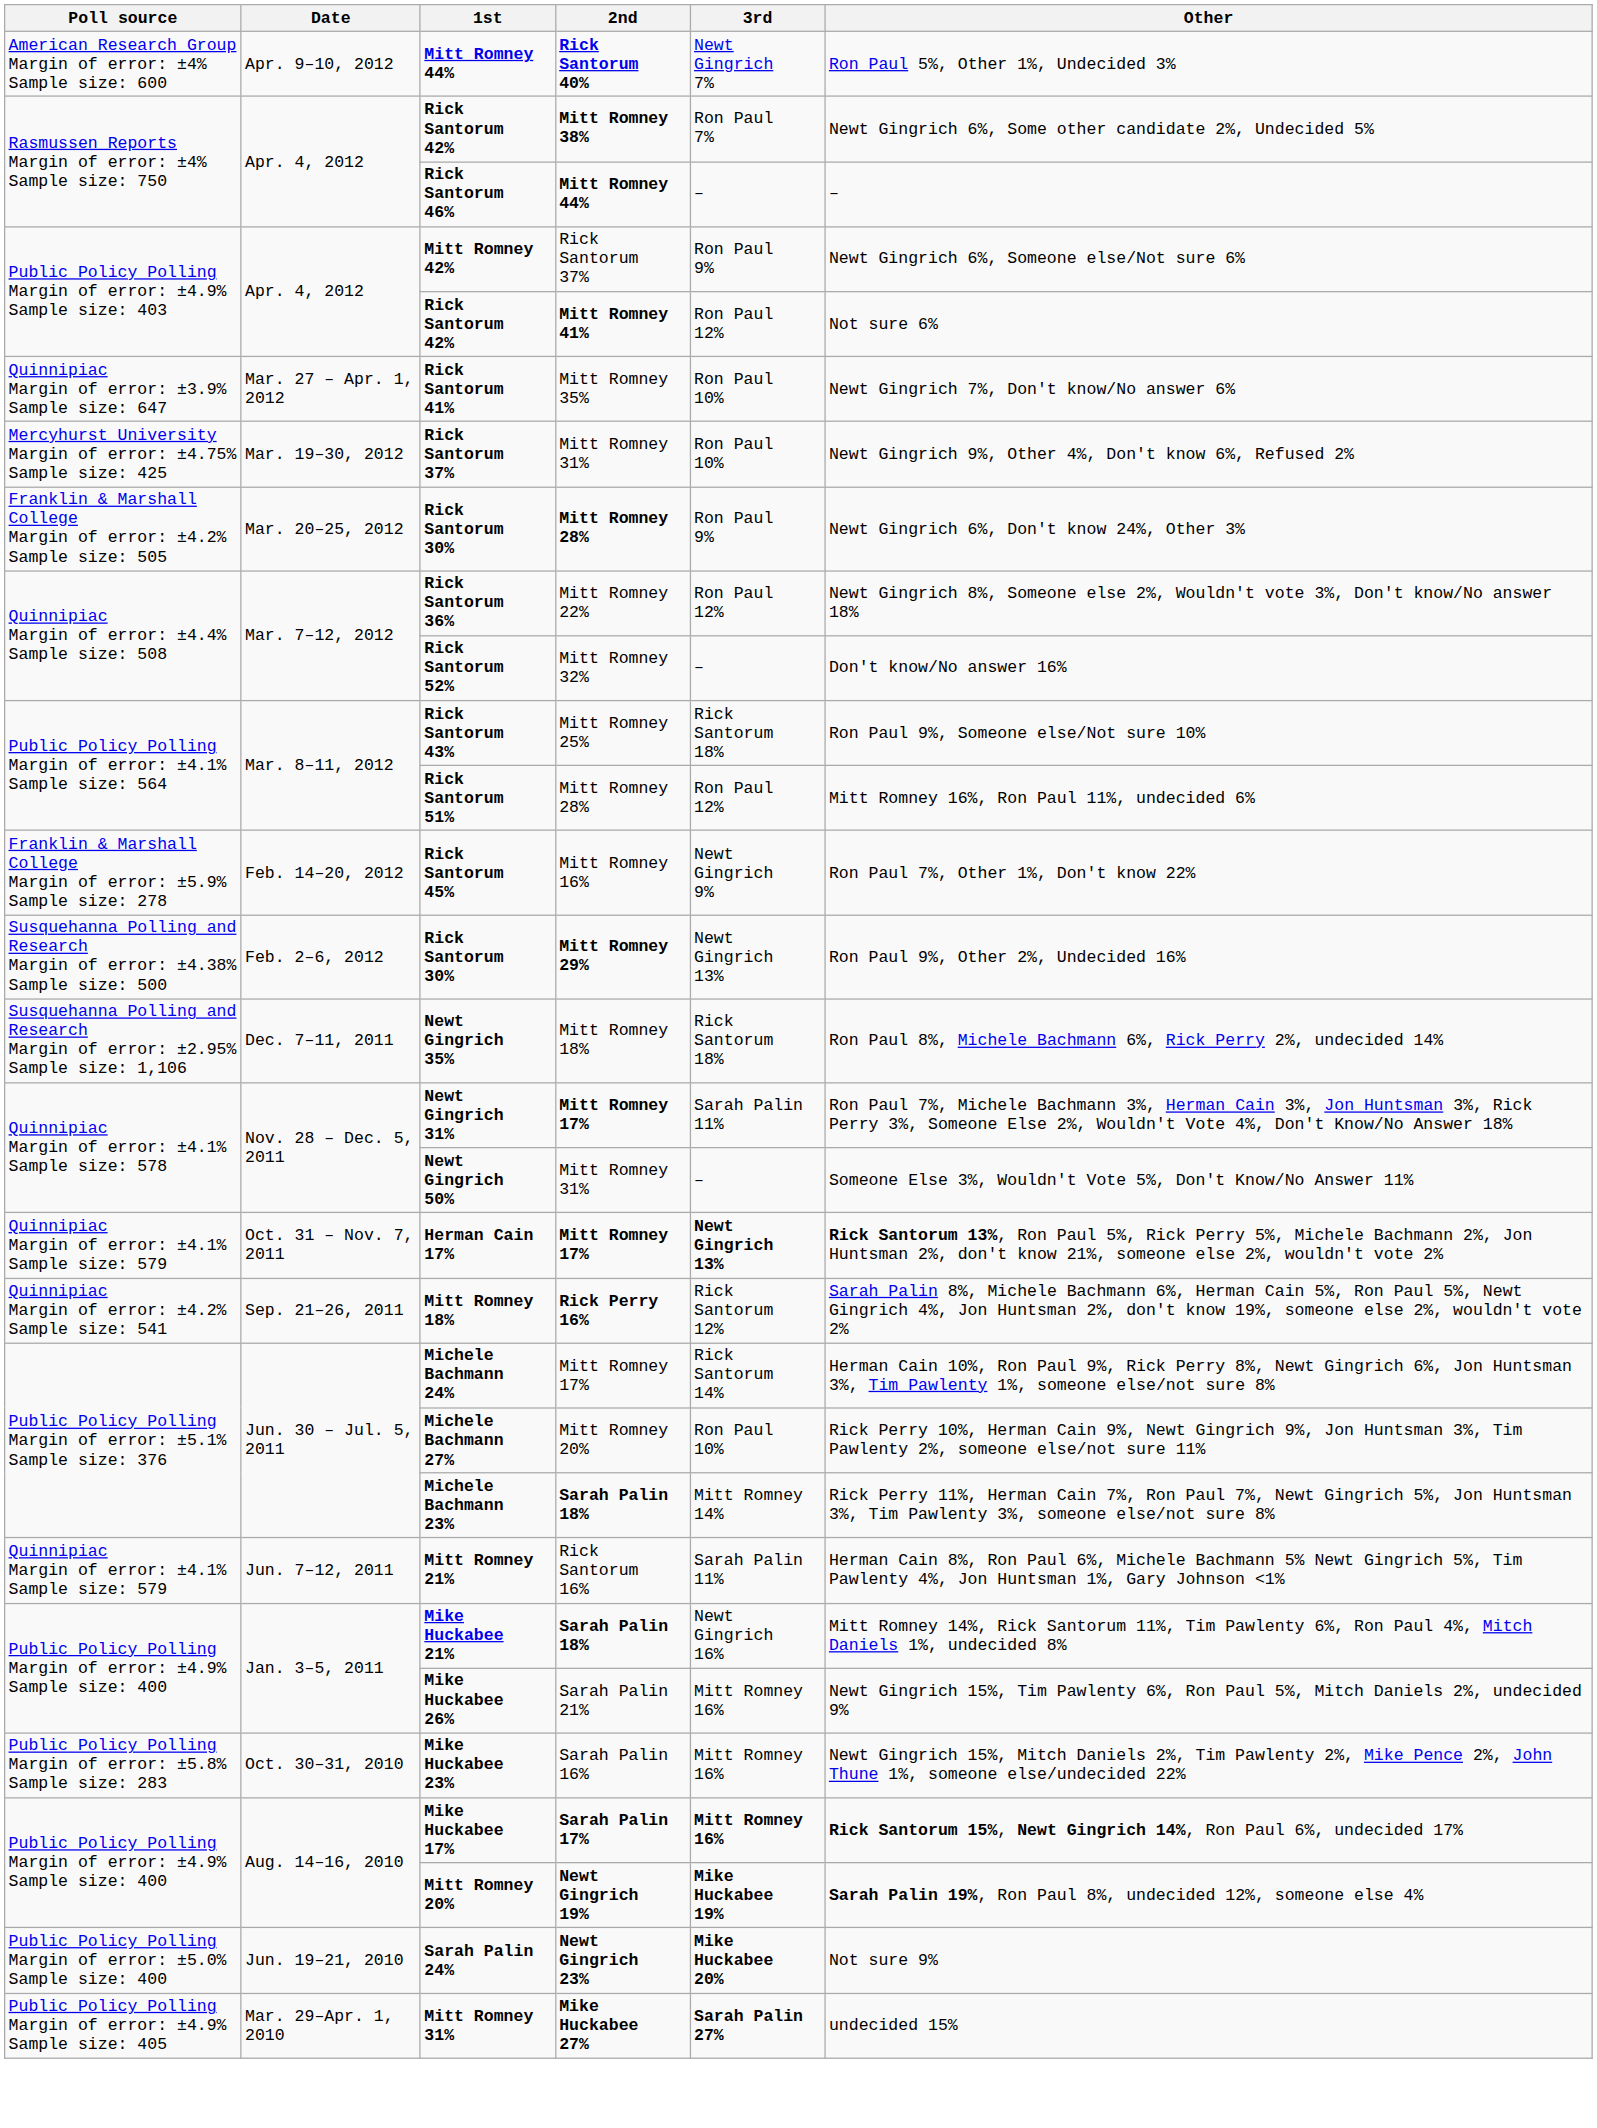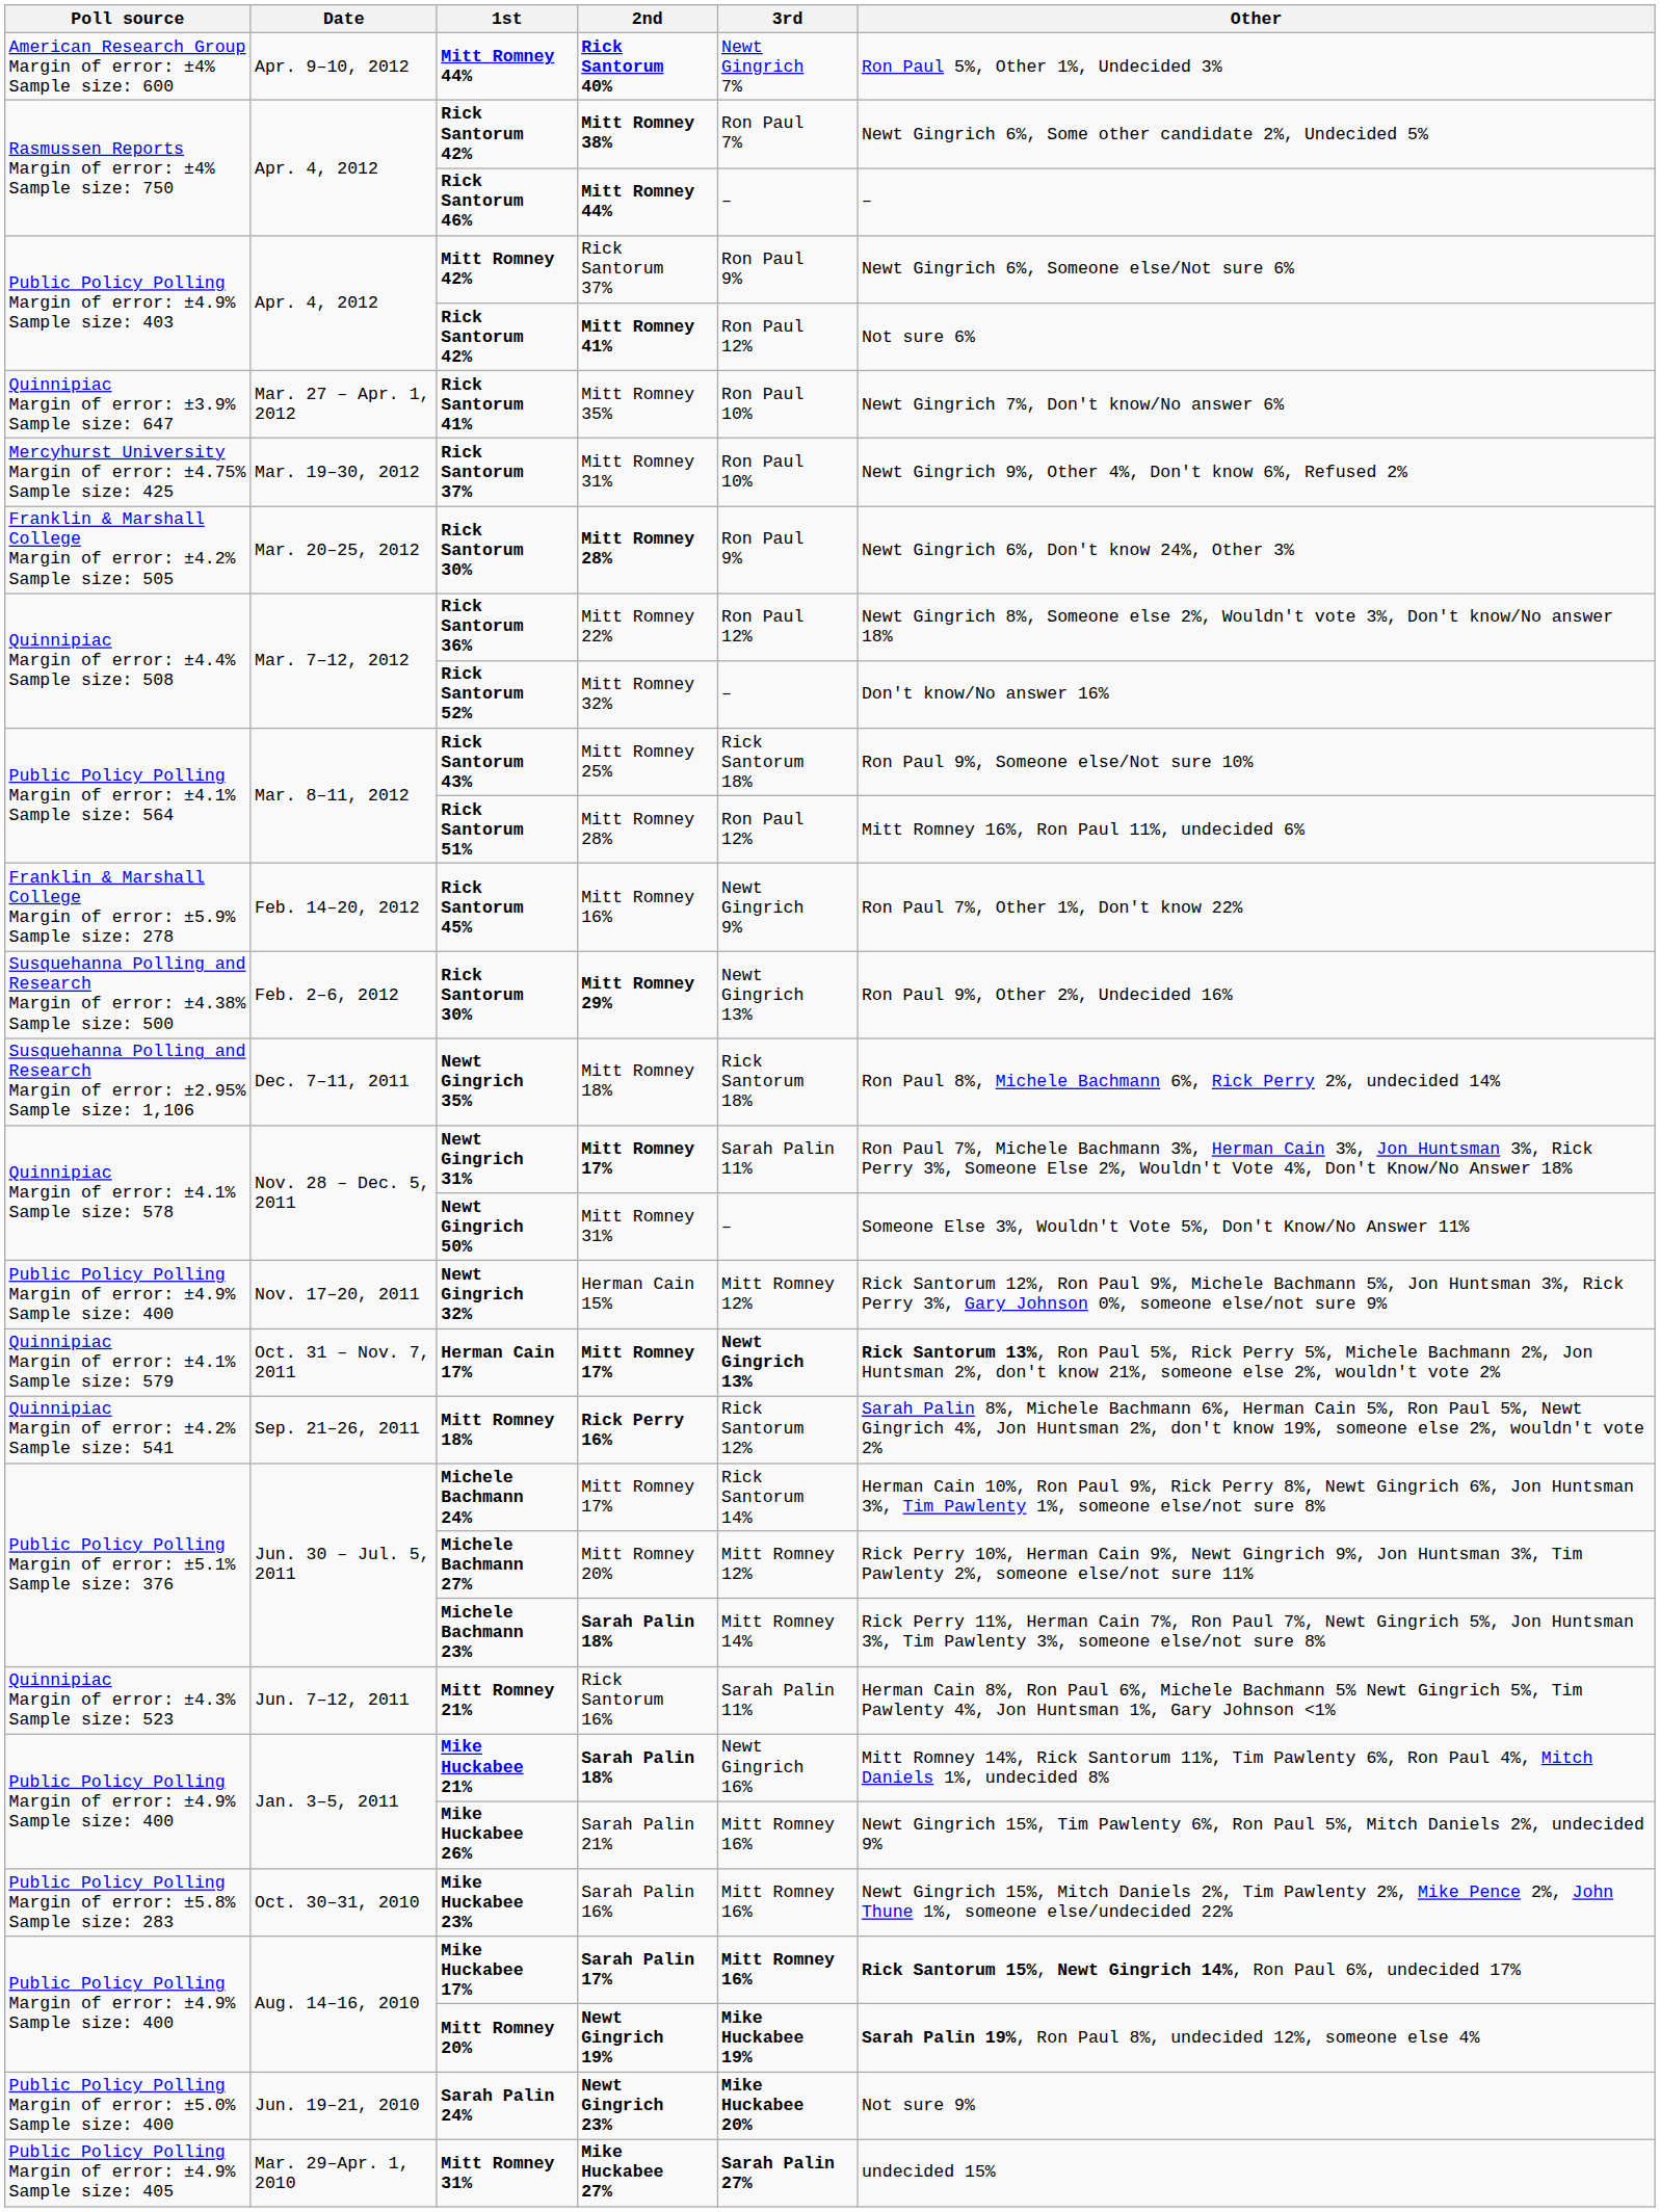+ row: Public Policy Polling Margin of error: ±4.9% Sample size: 400 | Nov. 17–20, 2011 | Newt Gingrich 32% | Herman Cain 15% | Mitt Romney 12% | Rick Santorum 12%, Ron Paul 9%, Michele Bachmann 5%, Jon Huntsman 3%, Rick Perry 3%, Gary Johnson 0%, someone else/not sure 9%
Michele Bachmann 27% | 3rd: Ron Paul 10% -> Mitt Romney 12%
Mitt Romney 21% | Poll source: Quinnipiac Margin of error: ±4.1% Sample size: 579 -> Quinnipiac Margin of error: ±4.3% Sample size: 523
